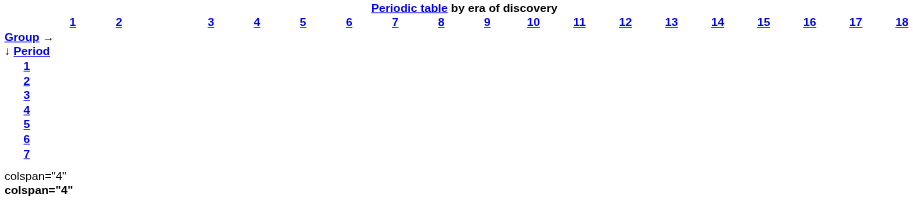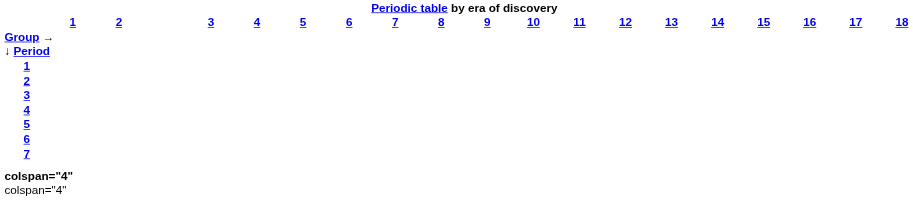row 12 | Group → / ↓ Period: normal -> bold
row 13 | Group → / ↓ Period: bold -> normal
